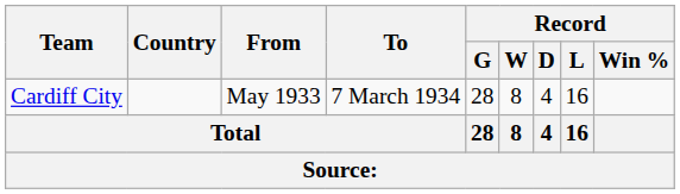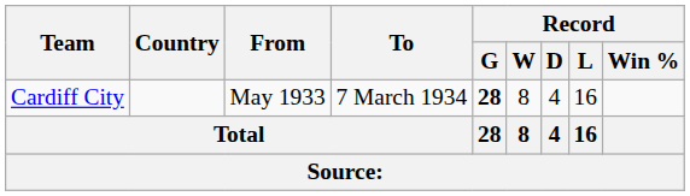Cardiff City | Record / G: normal -> bold
